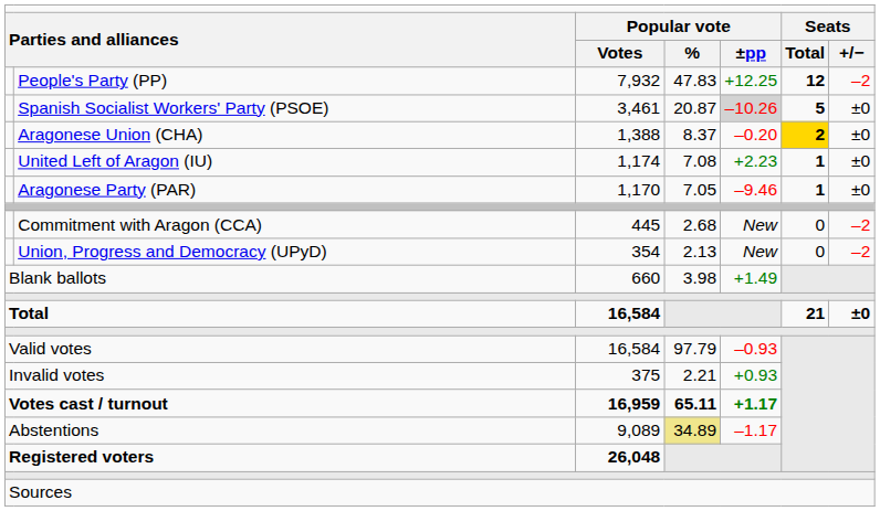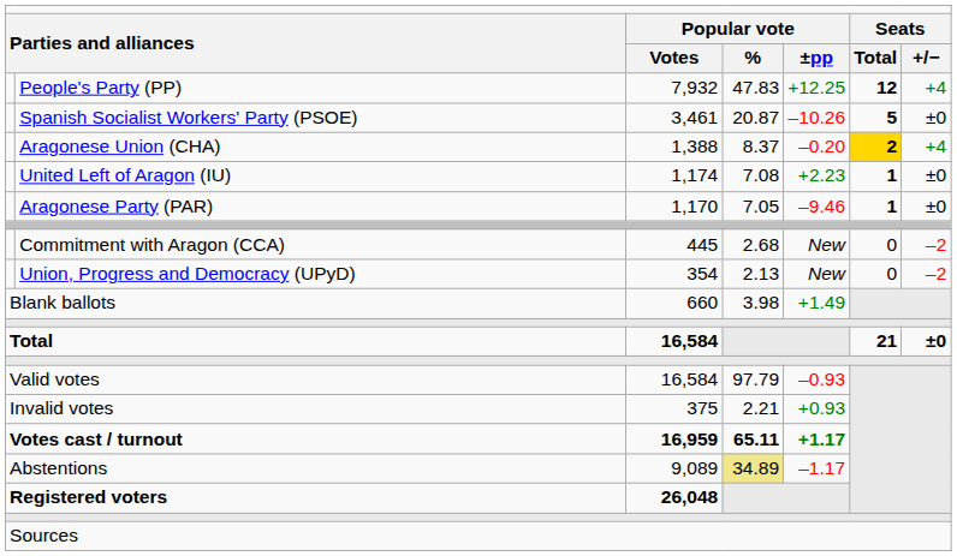People's Party (PP) | column 7: –2 -> +4
Spanish Socialist Workers' Party (PSOE) | column 5: lightgrey background -> no background
Aragonese Union (CHA) | column 7: ±0 -> +4
